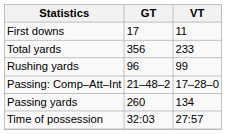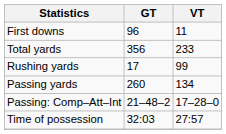First downs | GT: 17 -> 96
Rushing yards | GT: 96 -> 17
rows swapped: Passing yards <-> Passing: Comp–Att–Int
